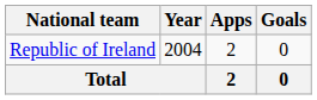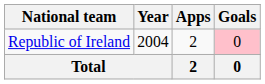Republic of Ireland | Goals: no background -> pink background
